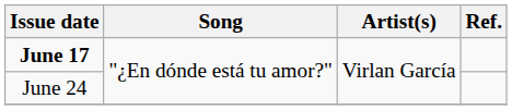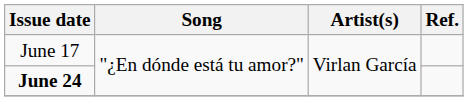June 17 | Issue date: bold -> normal
June 24 | Issue date: normal -> bold
